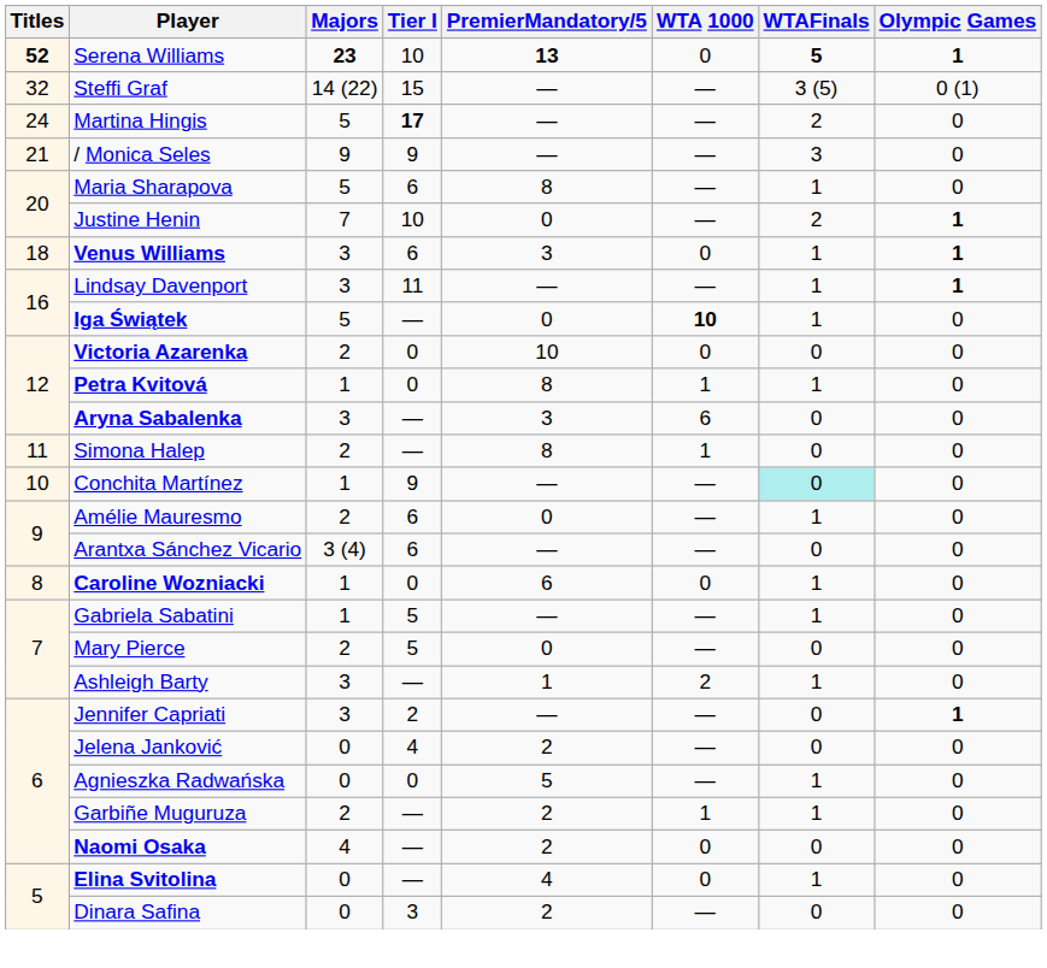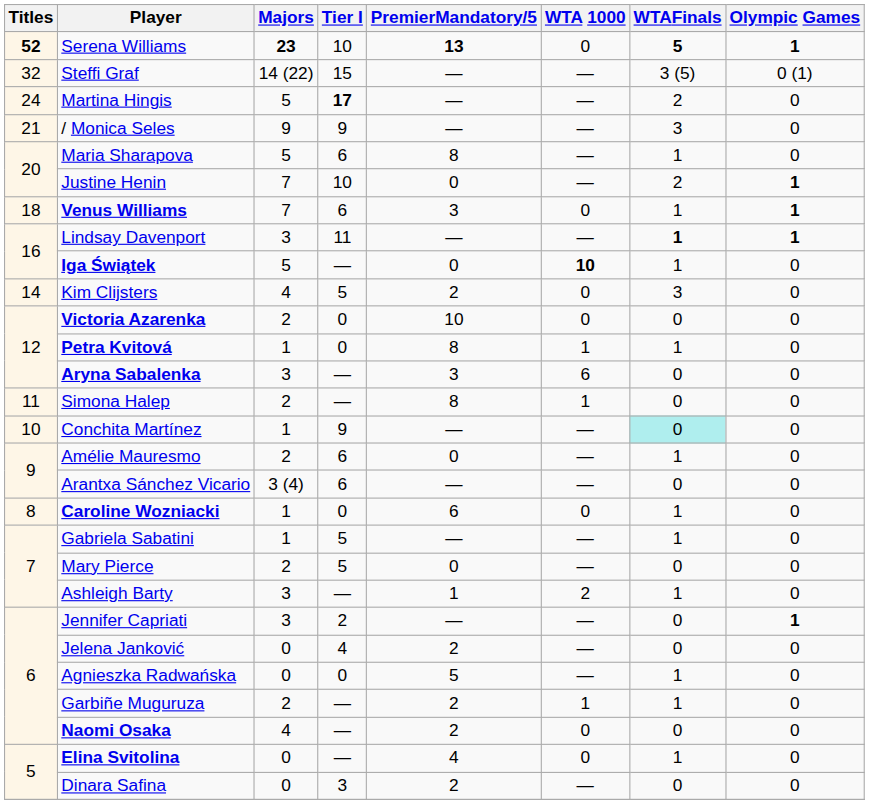Venus Williams | Majors: 3 -> 7
Lindsay Davenport | WTAFinals: normal -> bold
+ row: 14 | Kim Clijsters | 4 | 5 | 2 | 0 | 3 | 0
